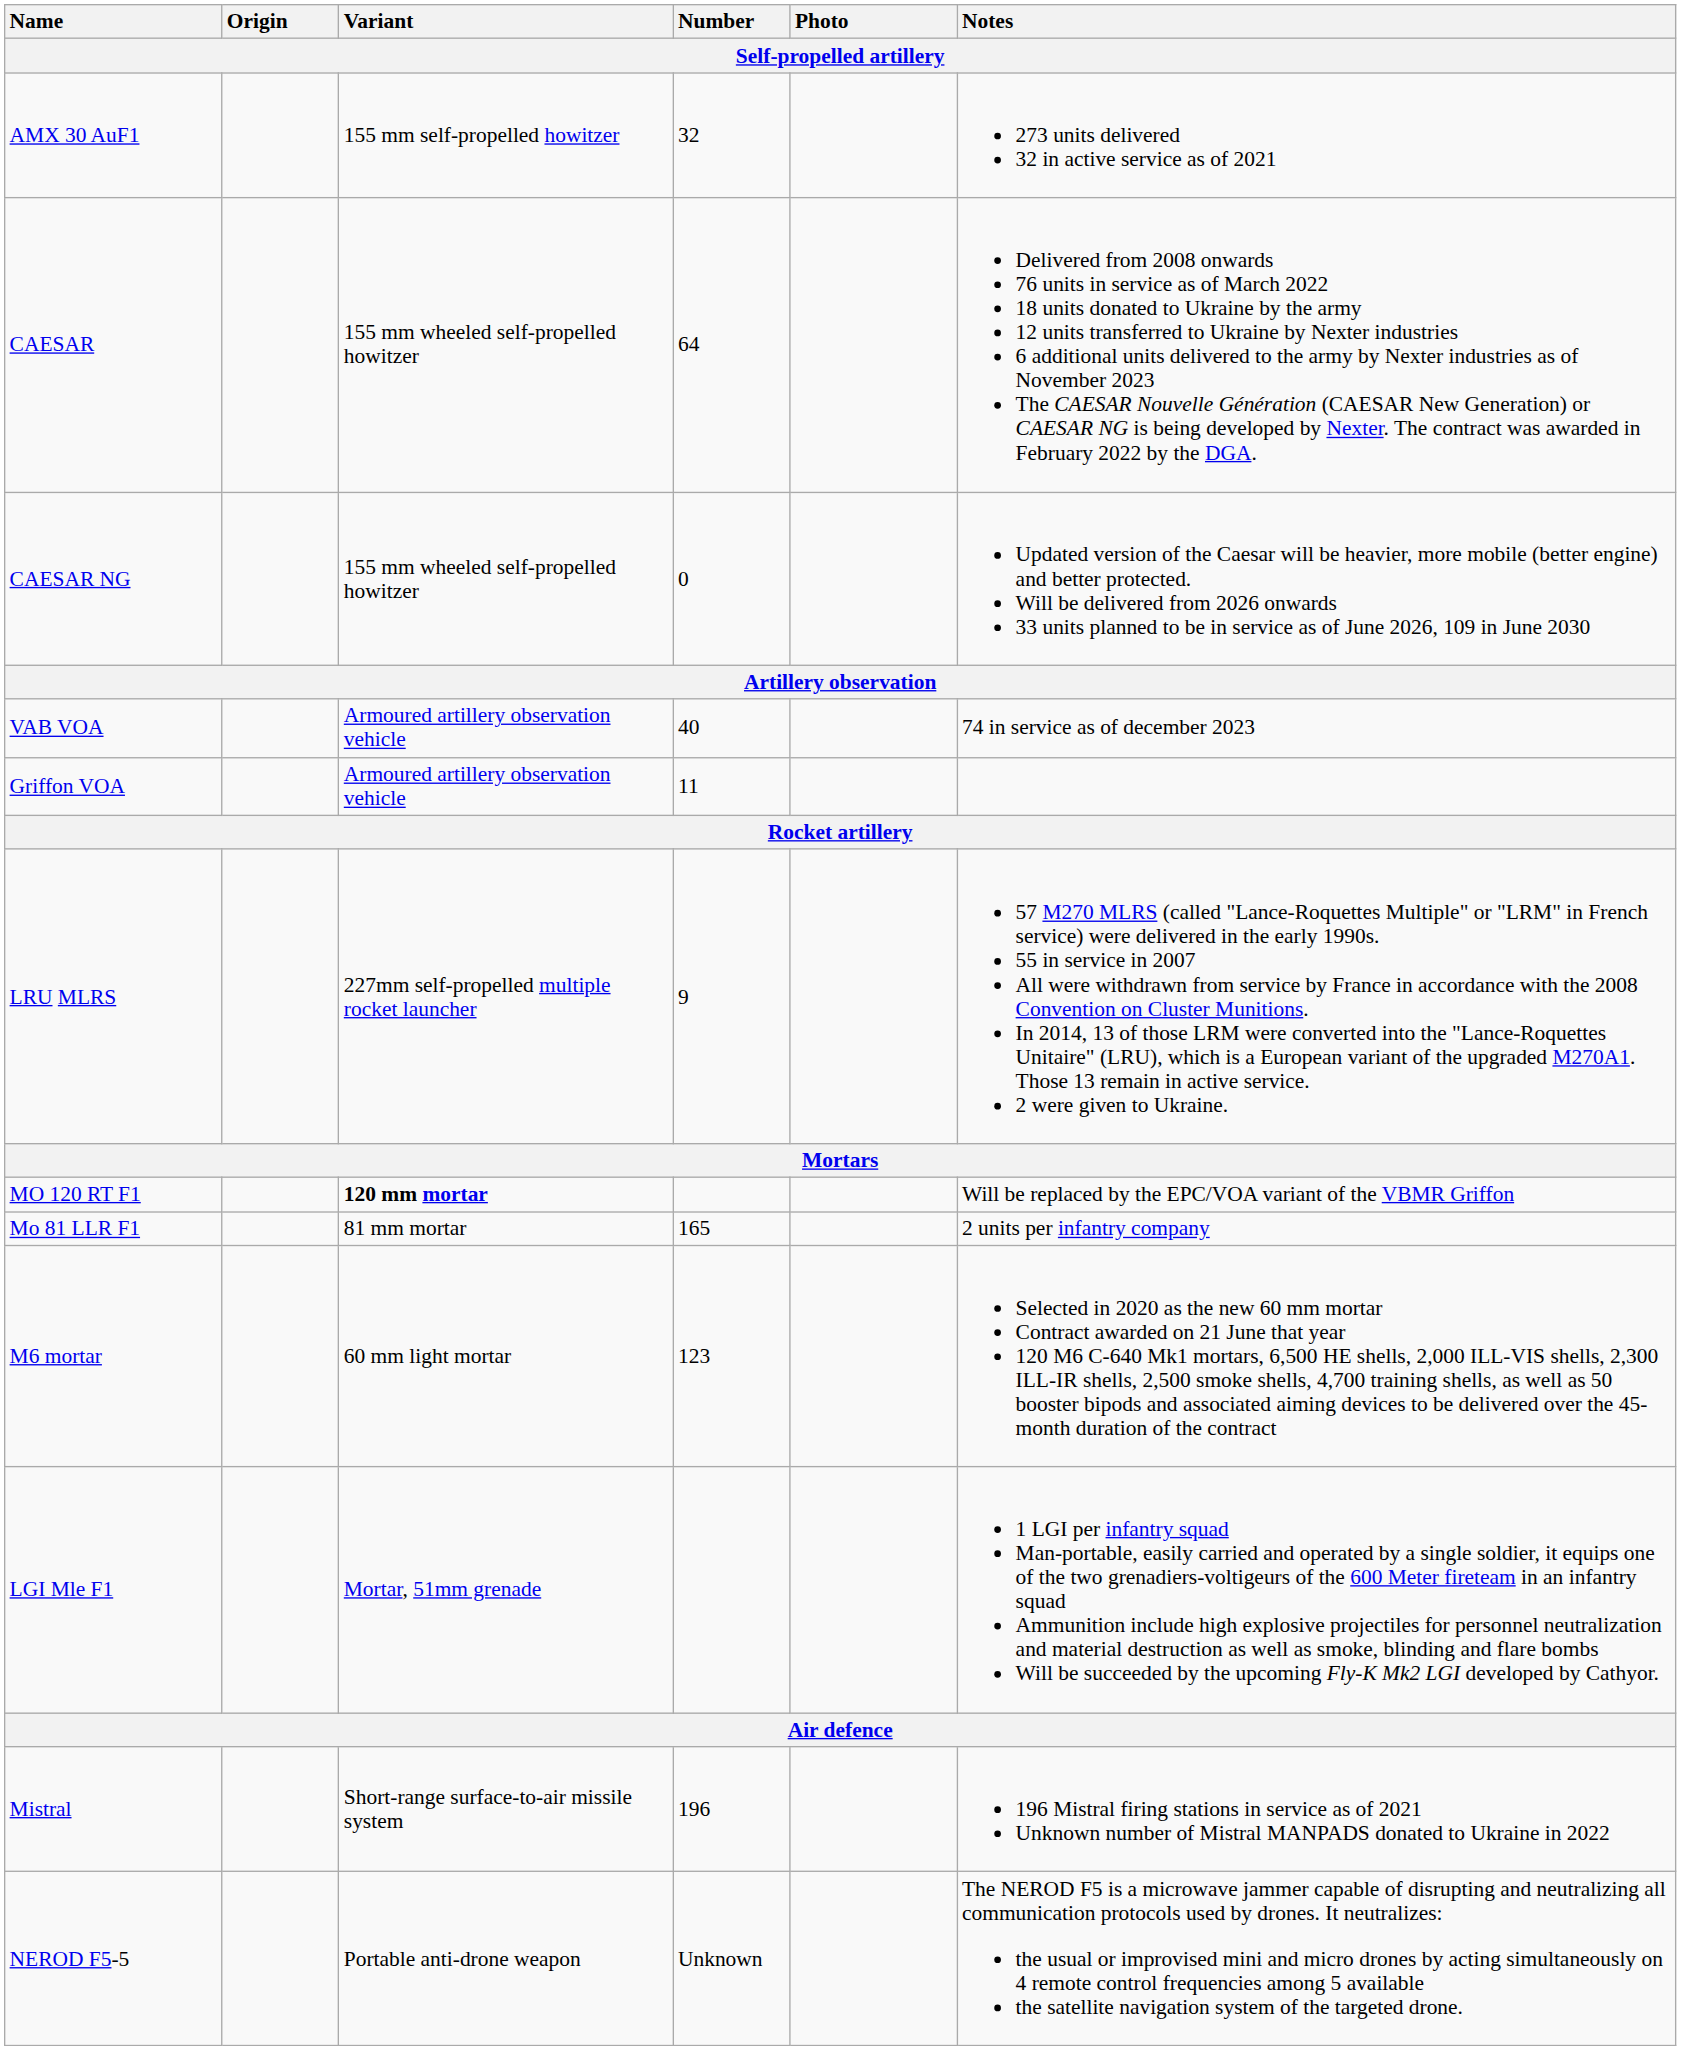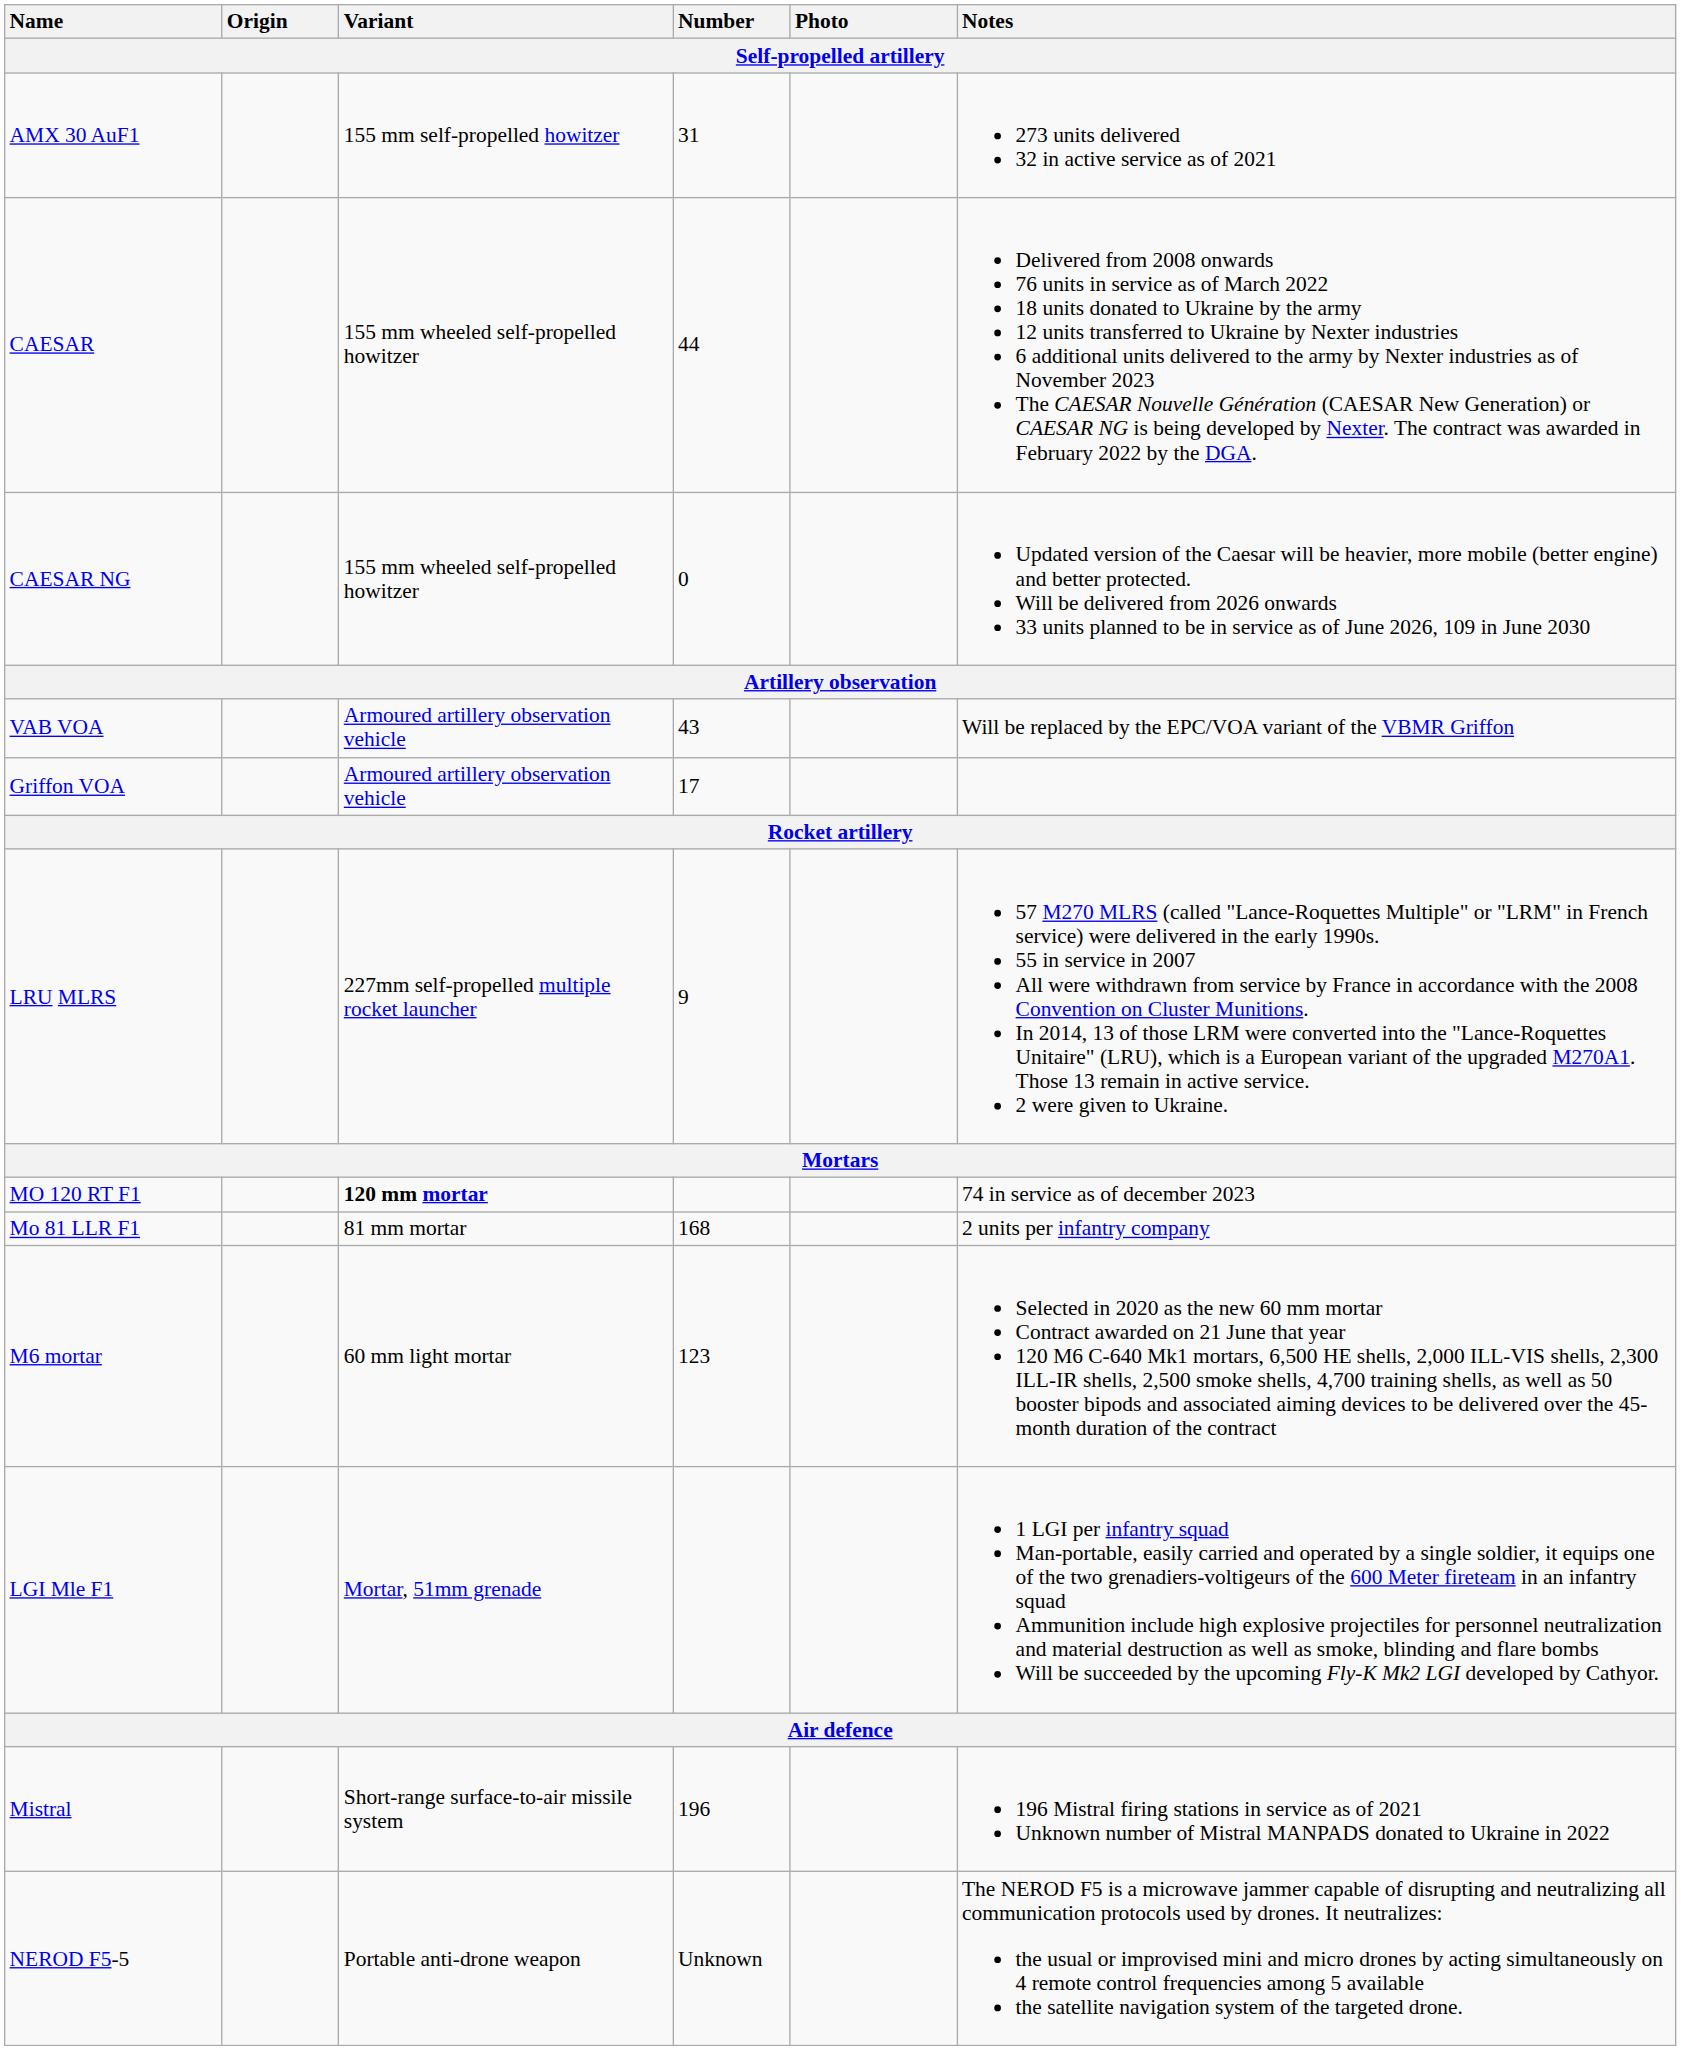AMX 30 AuF1 | Number: 32 -> 31
CAESAR | Number: 64 -> 44
VAB VOA | Number: 40 -> 43
VAB VOA | Notes: 74 in service as of december 2023 -> Will be replaced by the EPC/VOA variant of the VBMR Griffon
Griffon VOA | Number: 11 -> 17
MO 120 RT F1 | Notes: Will be replaced by the EPC/VOA variant of the VBMR Griffon -> 74 in service as of december 2023
Mo 81 LLR F1 | Number: 165 -> 168
